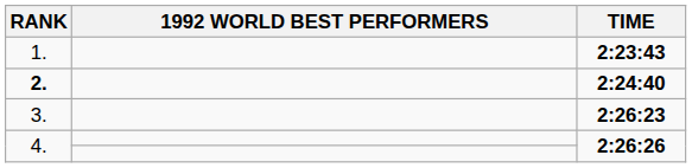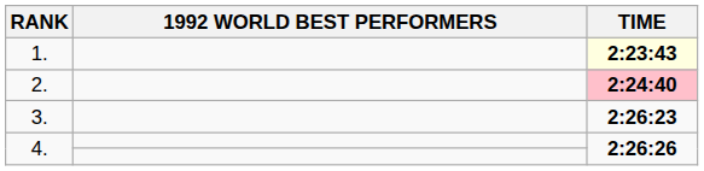1. | TIME: no background -> lightyellow background
2. | RANK: bold -> normal
2. | TIME: no background -> pink background
